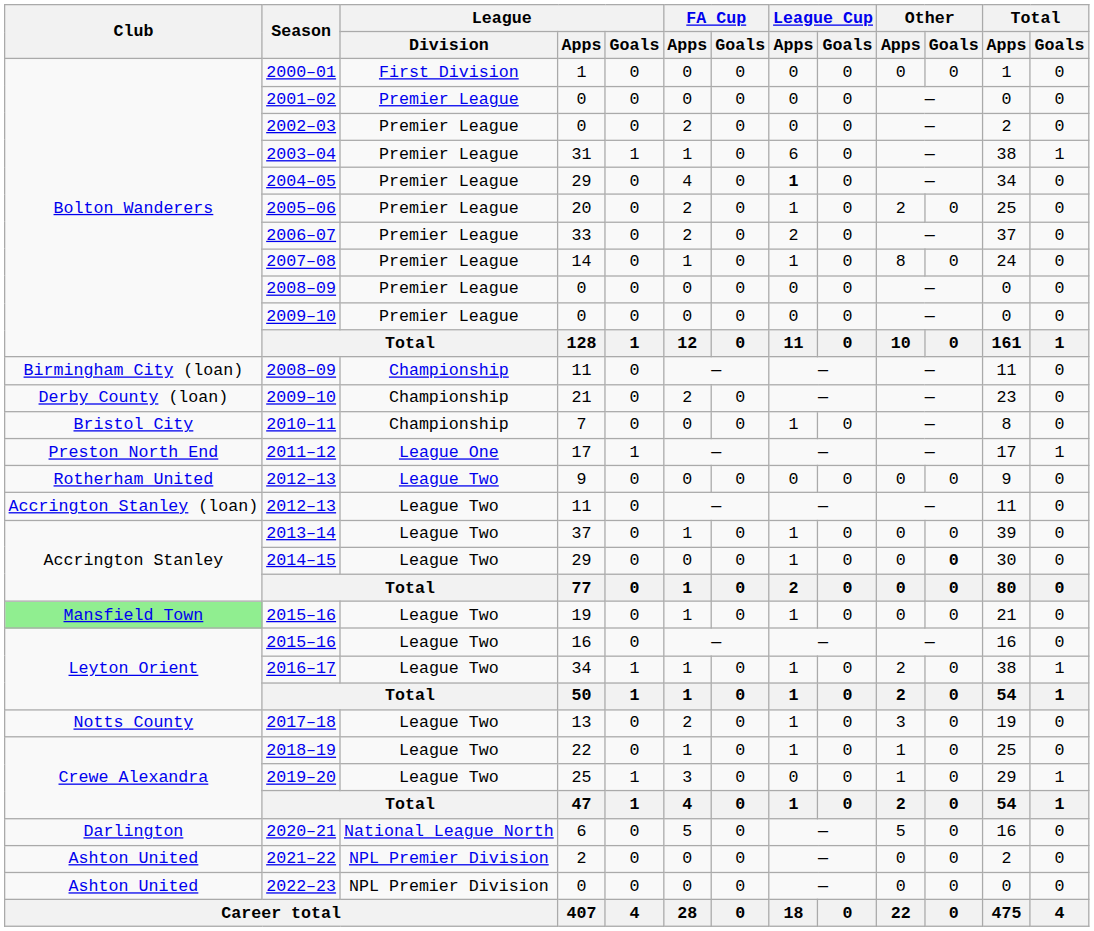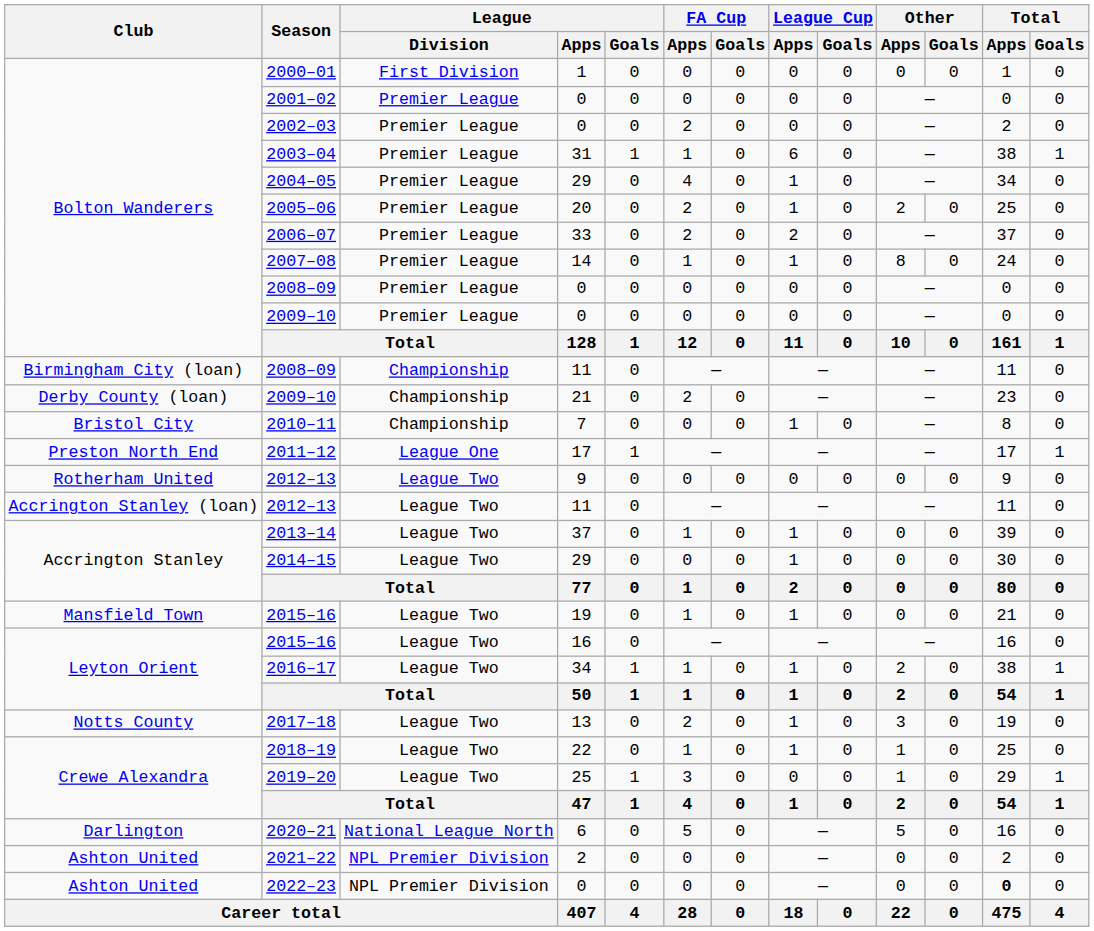2004–05 | League Cup / Apps: bold -> normal
2014–15 | Other / Goals: bold -> normal
2015–16 / 19 | Club: lightgreen background -> no background
2022–23 | Total / Apps: normal -> bold
